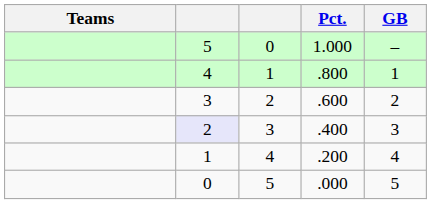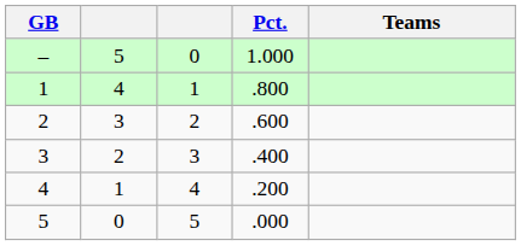columns swapped: Teams <-> GB
row 5 | column 2: lavender background -> no background
